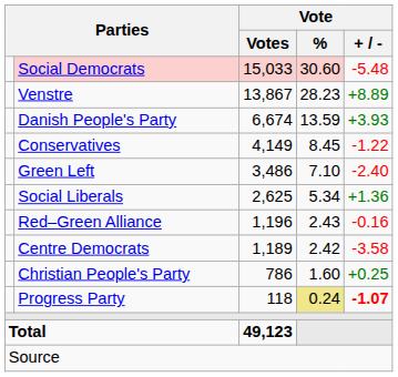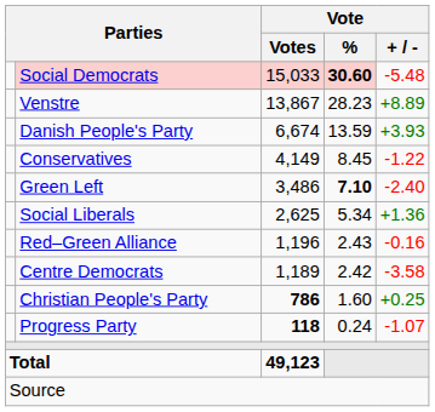Social Democrats | Vote / %: normal -> bold
Green Left | Vote / %: normal -> bold
Christian People's Party | Vote / Votes: normal -> bold
Progress Party | Vote / Votes: normal -> bold
Progress Party | Vote / %: khaki background -> no background
Progress Party | Vote / + / -: bold -> normal
